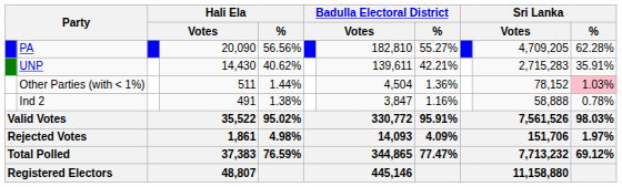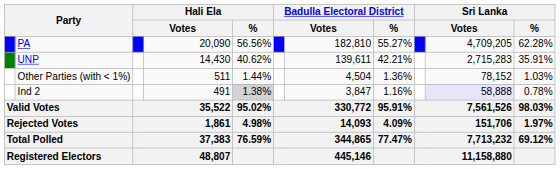Other Parties (with < 1%) | Sri Lanka / %: pink background -> no background
Ind 2 | Hali Ela / %: no background -> lightgrey background
Ind 2 | column 10: no background -> lavender background
